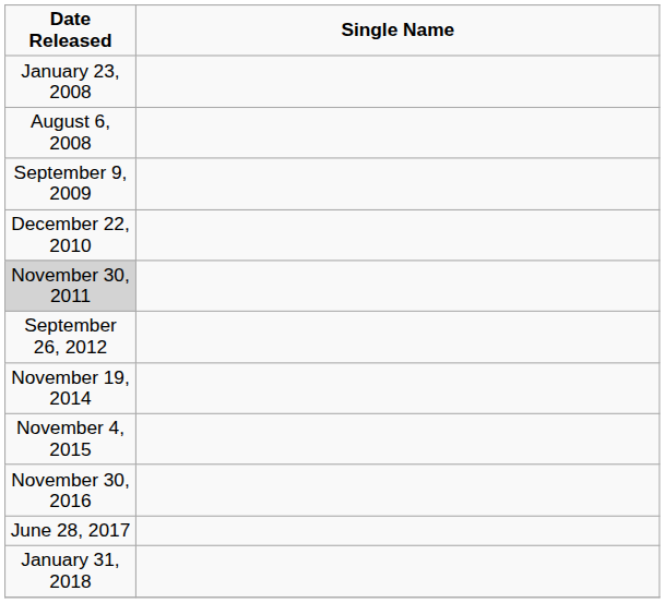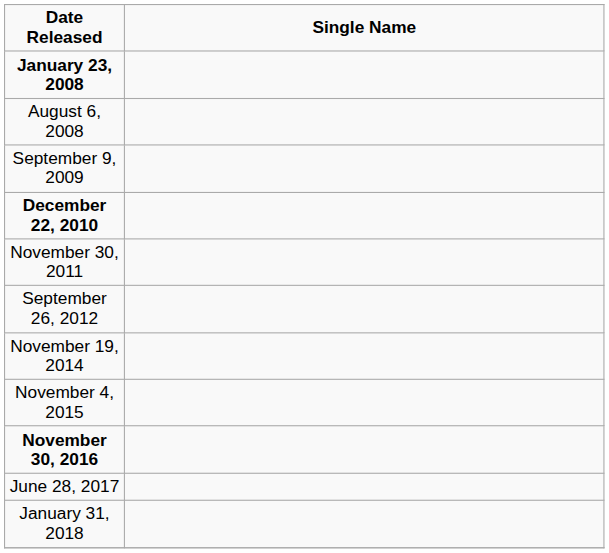January 23, 2008 | Date Released: normal -> bold
December 22, 2010 | Date Released: normal -> bold
November 30, 2011 | Date Released: lightgrey background -> no background
November 30, 2016 | Date Released: normal -> bold
